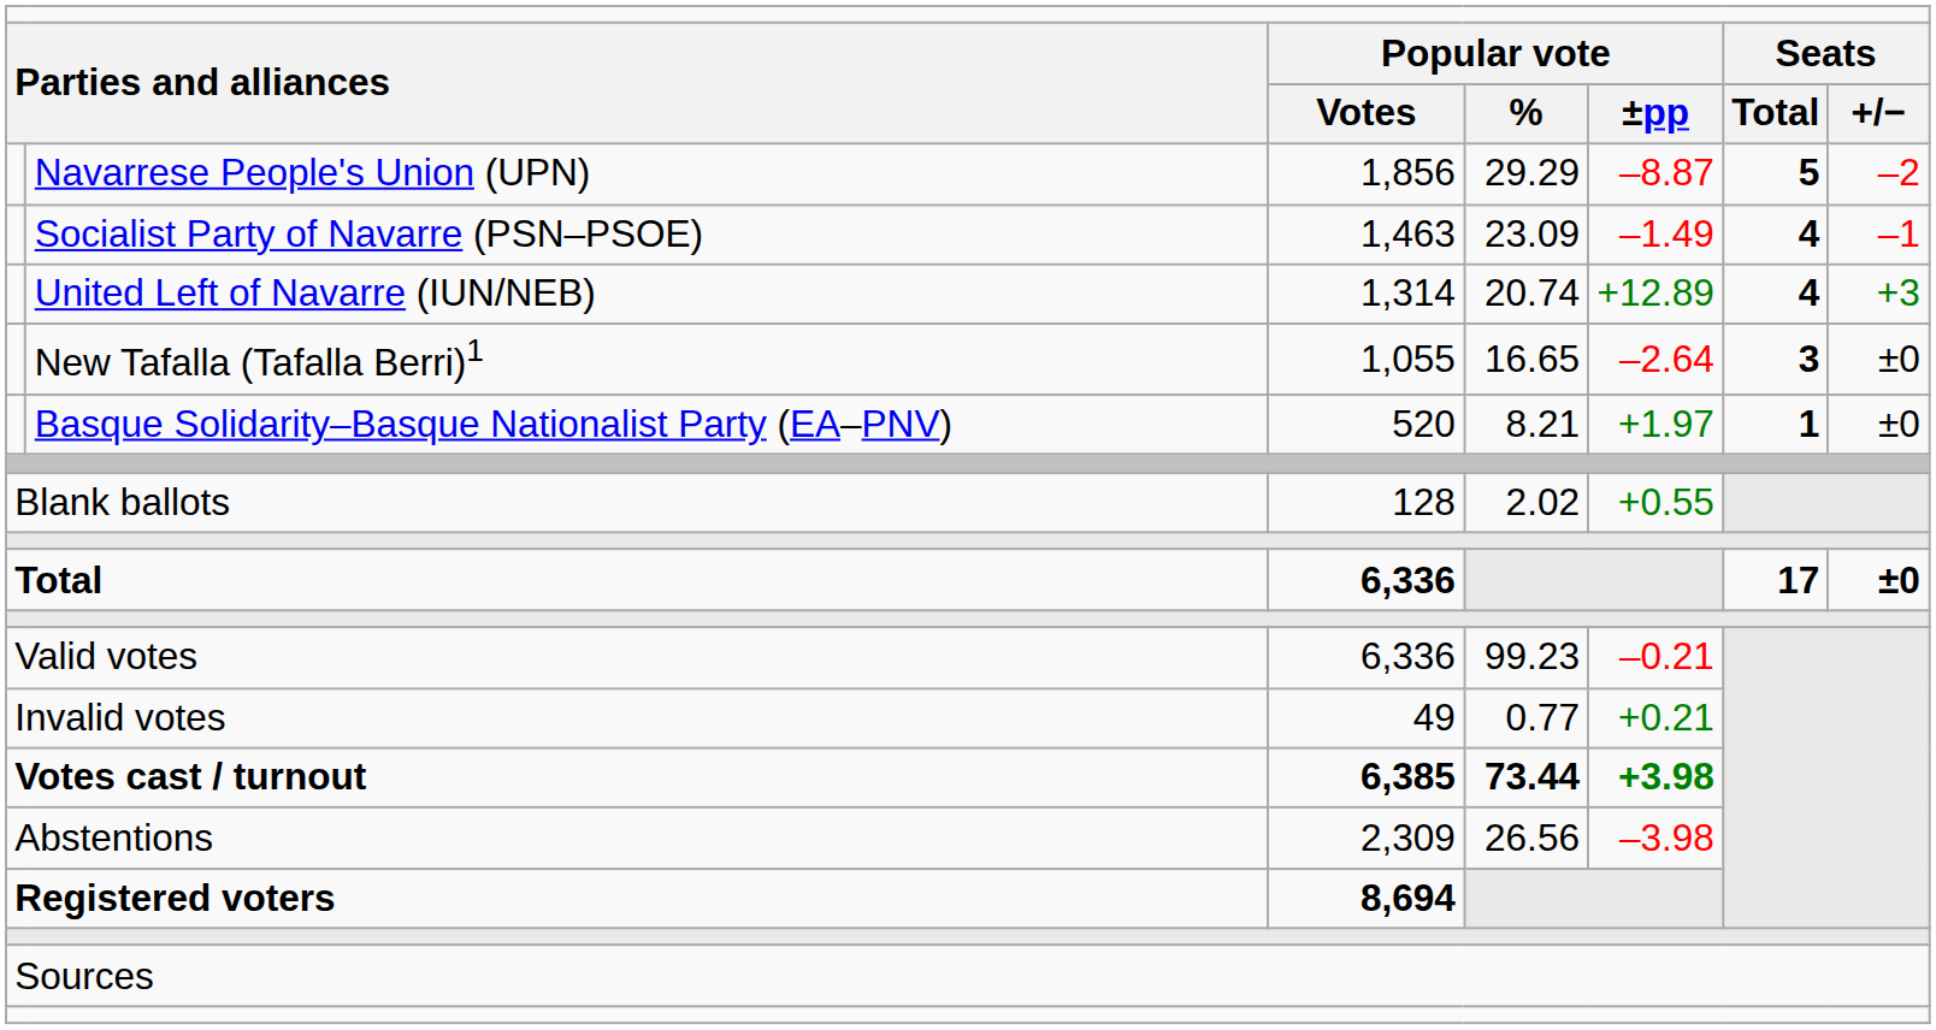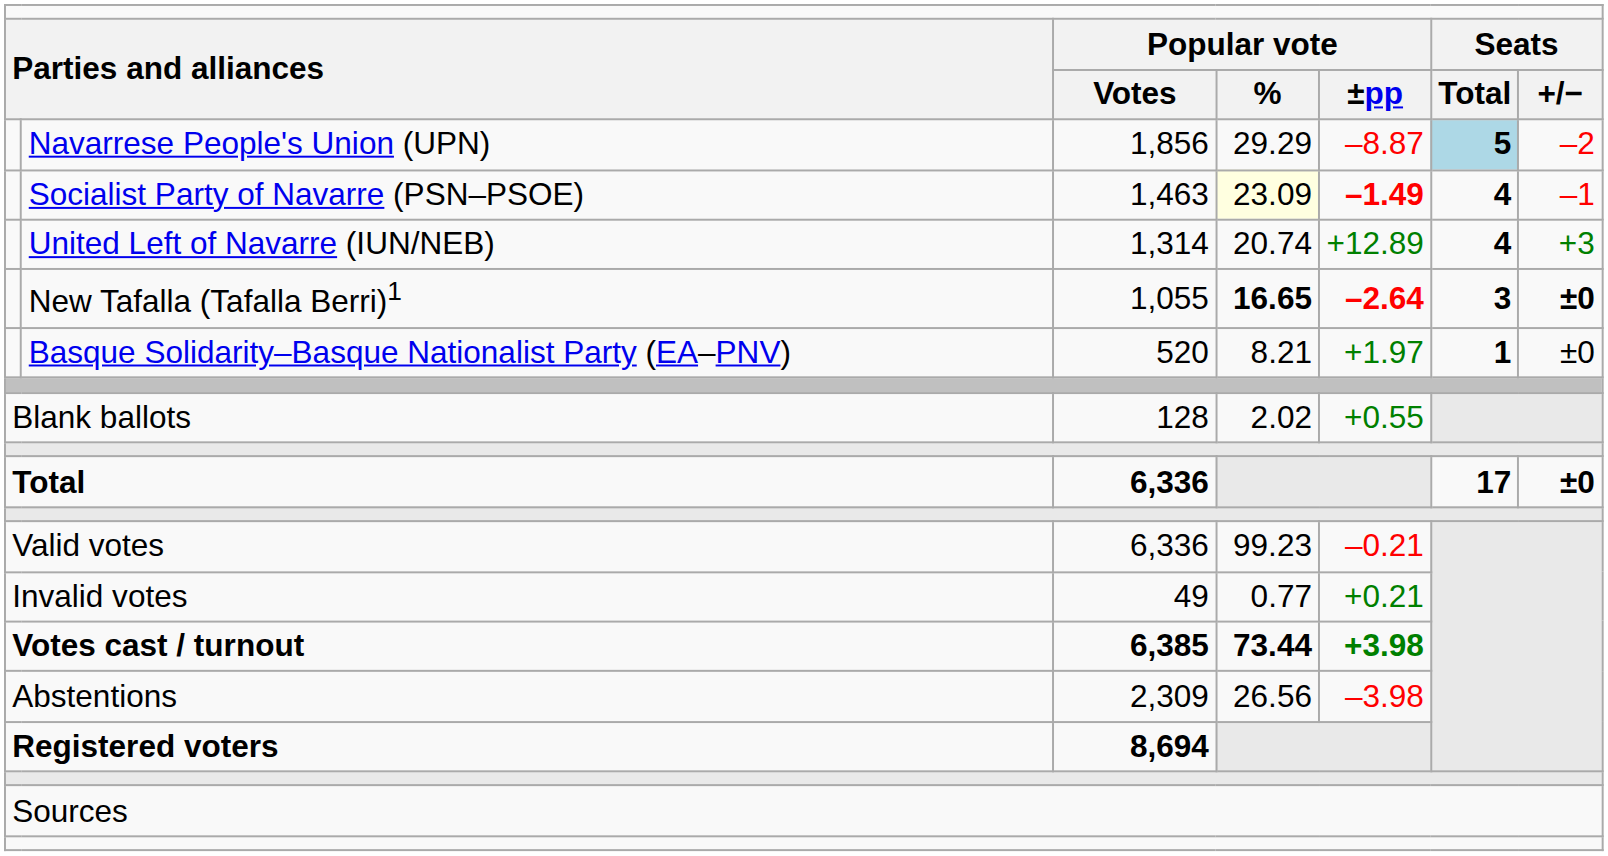Navarrese People's Union (UPN) | column 6: no background -> lightblue background
Socialist Party of Navarre (PSN–PSOE) | column 4: no background -> lightyellow background
Socialist Party of Navarre (PSN–PSOE) | column 5: normal -> bold
New Tafalla (Tafalla Berri)1 | column 4: normal -> bold
New Tafalla (Tafalla Berri)1 | column 5: normal -> bold
New Tafalla (Tafalla Berri)1 | column 7: normal -> bold
